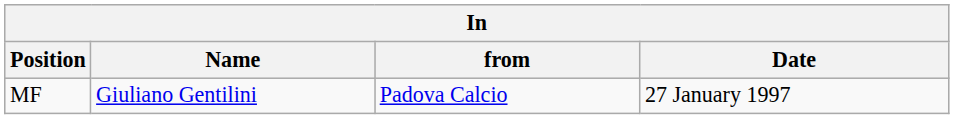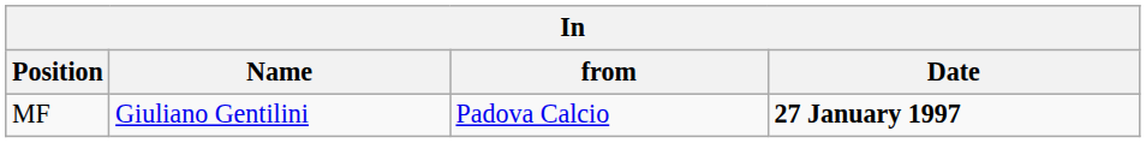MF | Date: normal -> bold
